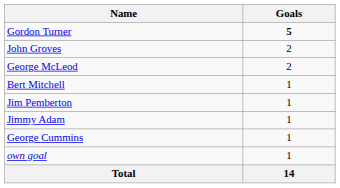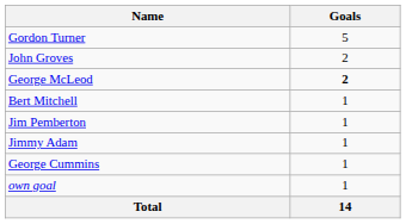Gordon Turner | Goals: bold -> normal
George McLeod | Goals: normal -> bold
